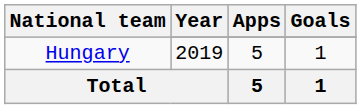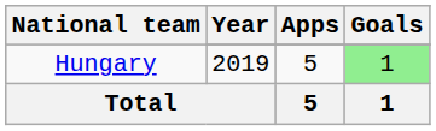2019 | Goals: no background -> lightgreen background
